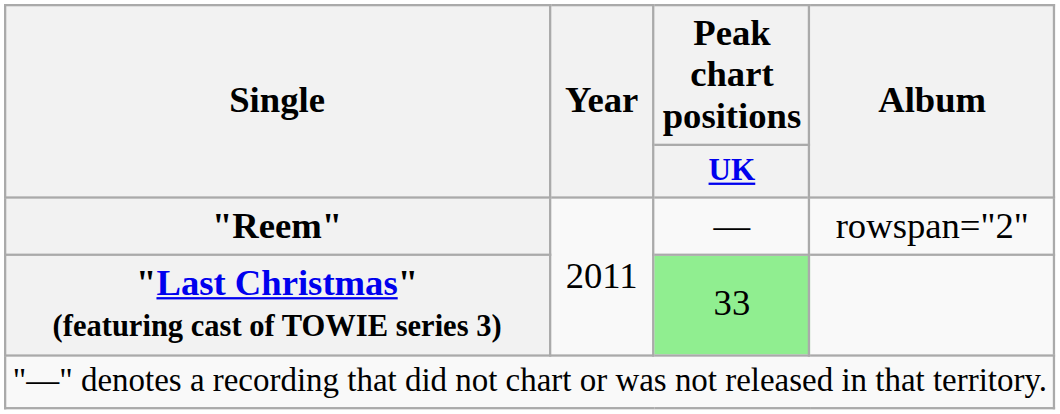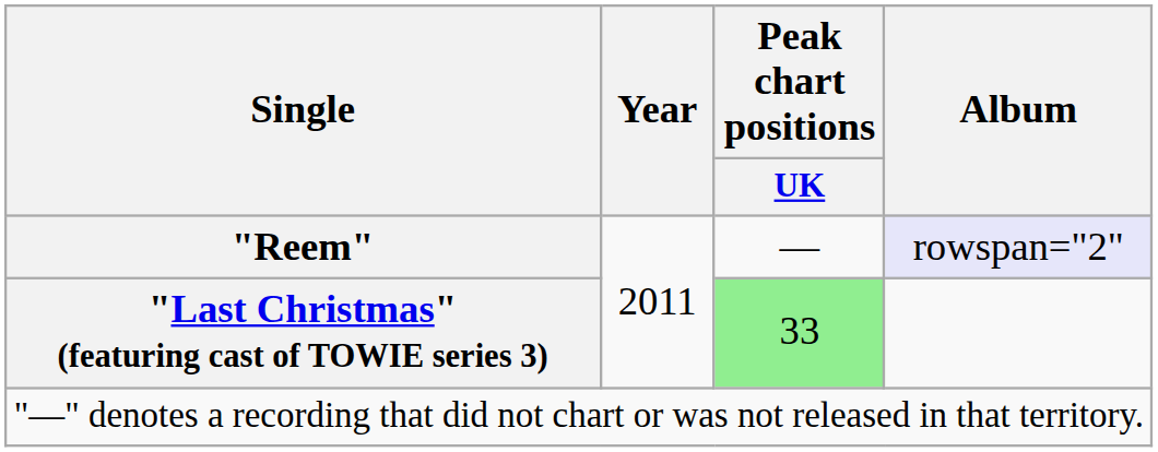"Reem" | Album: no background -> lavender background
